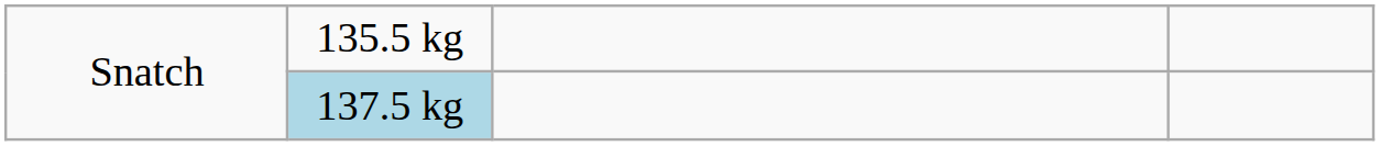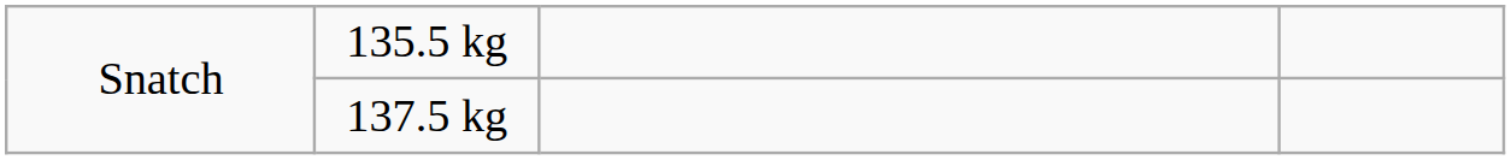Snatch / 137.5 kg | column 2: lightblue background -> no background
